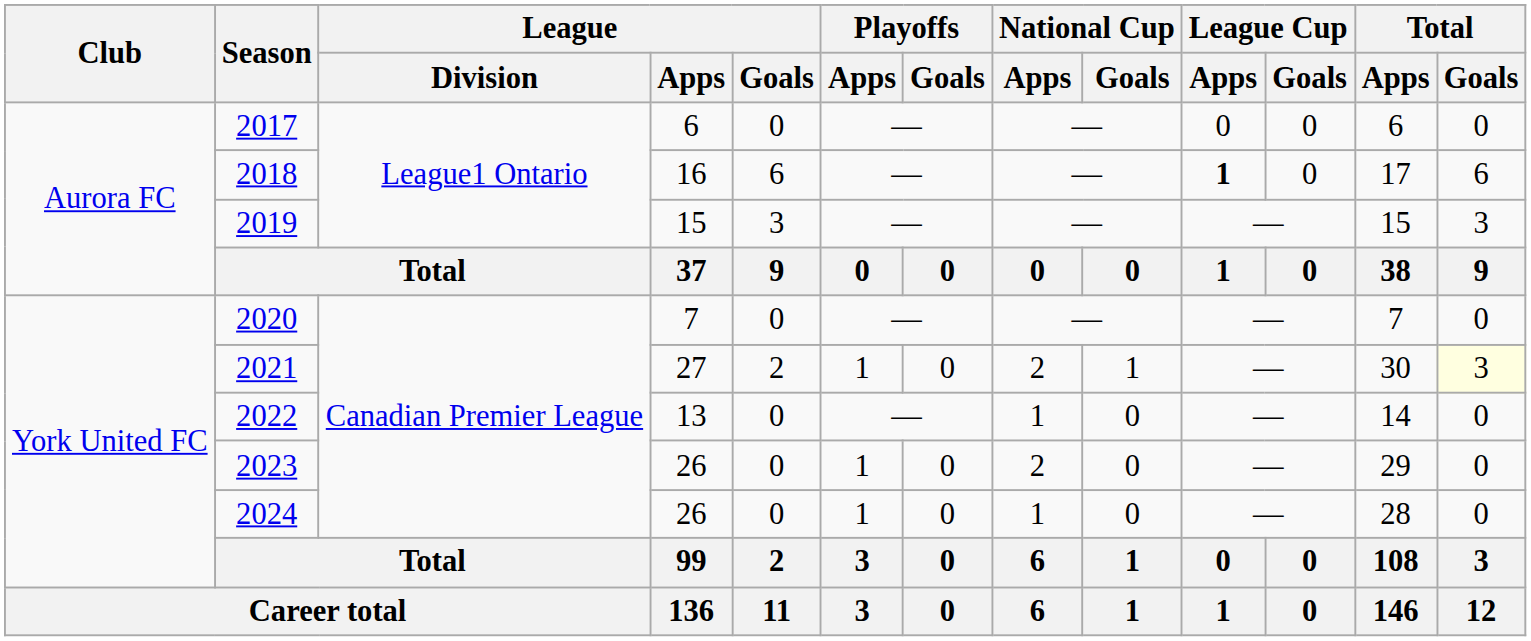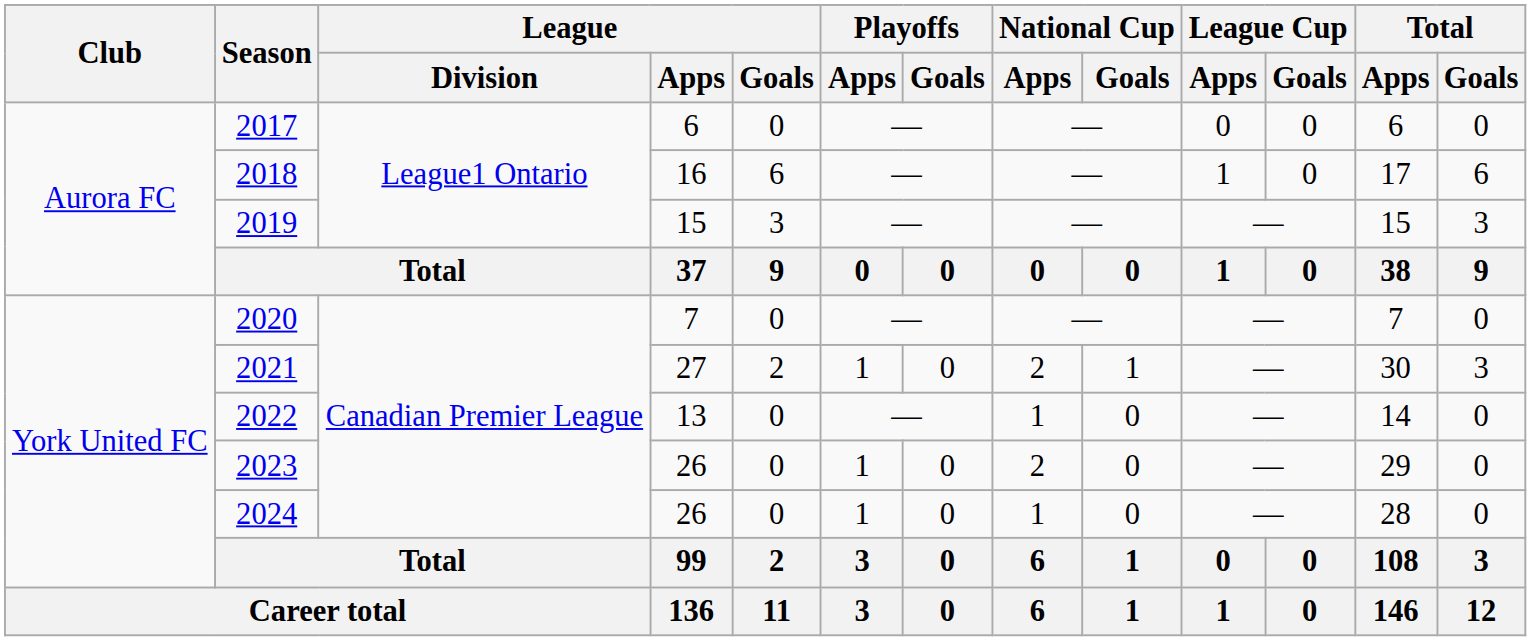2018 | League Cup / Apps: bold -> normal
2021 | Total / Goals: lightyellow background -> no background
